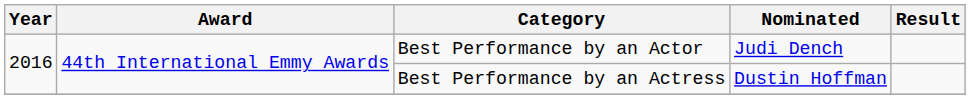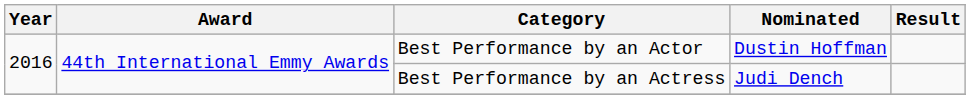Best Performance by an Actor | Nominated: Judi Dench -> Dustin Hoffman
Best Performance by an Actress | Nominated: Dustin Hoffman -> Judi Dench
